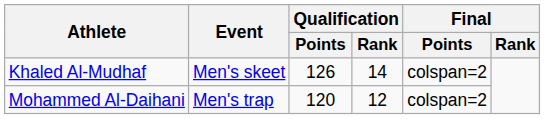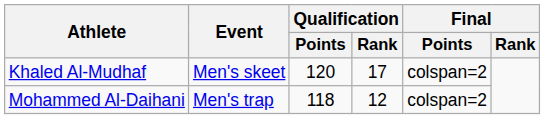Khaled Al-Mudhaf | Qualification / Points: 126 -> 120
Khaled Al-Mudhaf | Qualification / Rank: 14 -> 17
Mohammed Al-Daihani | Qualification / Points: 120 -> 118
